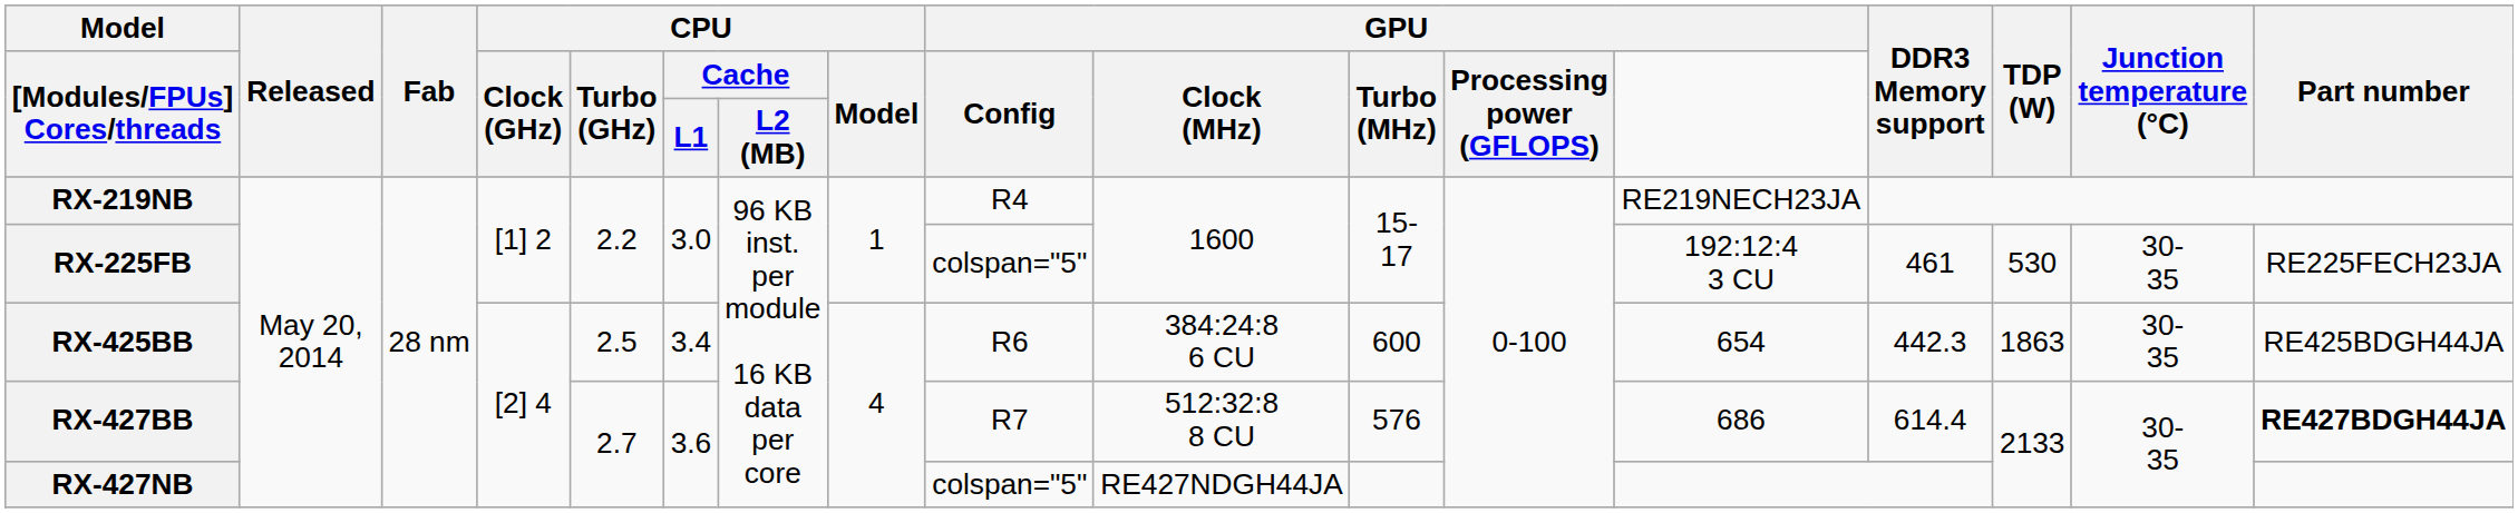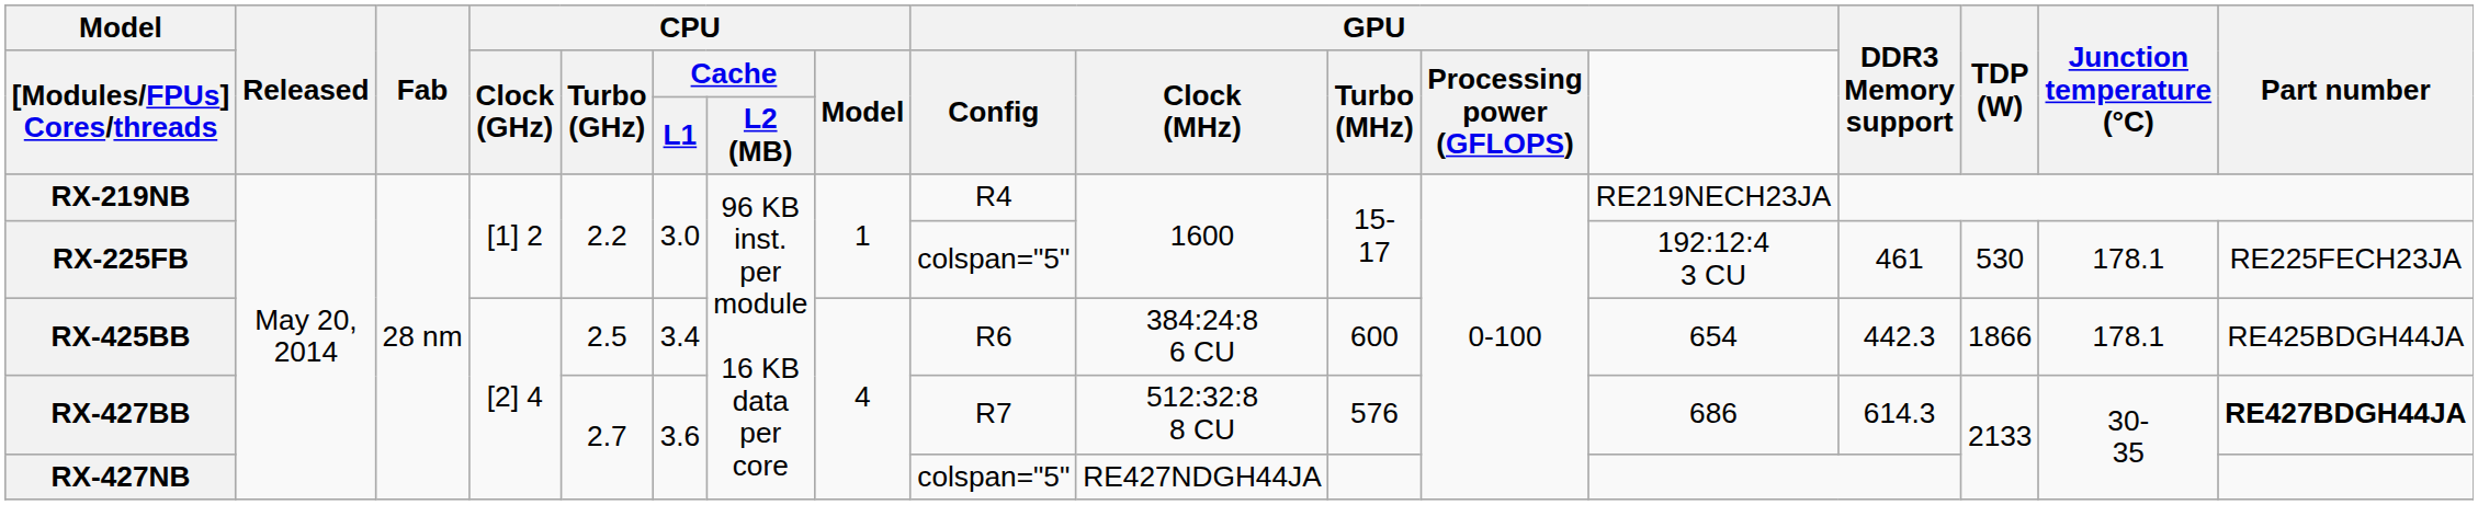RX-225FB | Junction temperature (°C): 30- 35 -> 178.1
RX-425BB | TDP (W): 1863 -> 1866
RX-425BB | Junction temperature (°C): 30- 35 -> 178.1
RX-427BB | DDR3 Memory support: 614.4 -> 614.3
